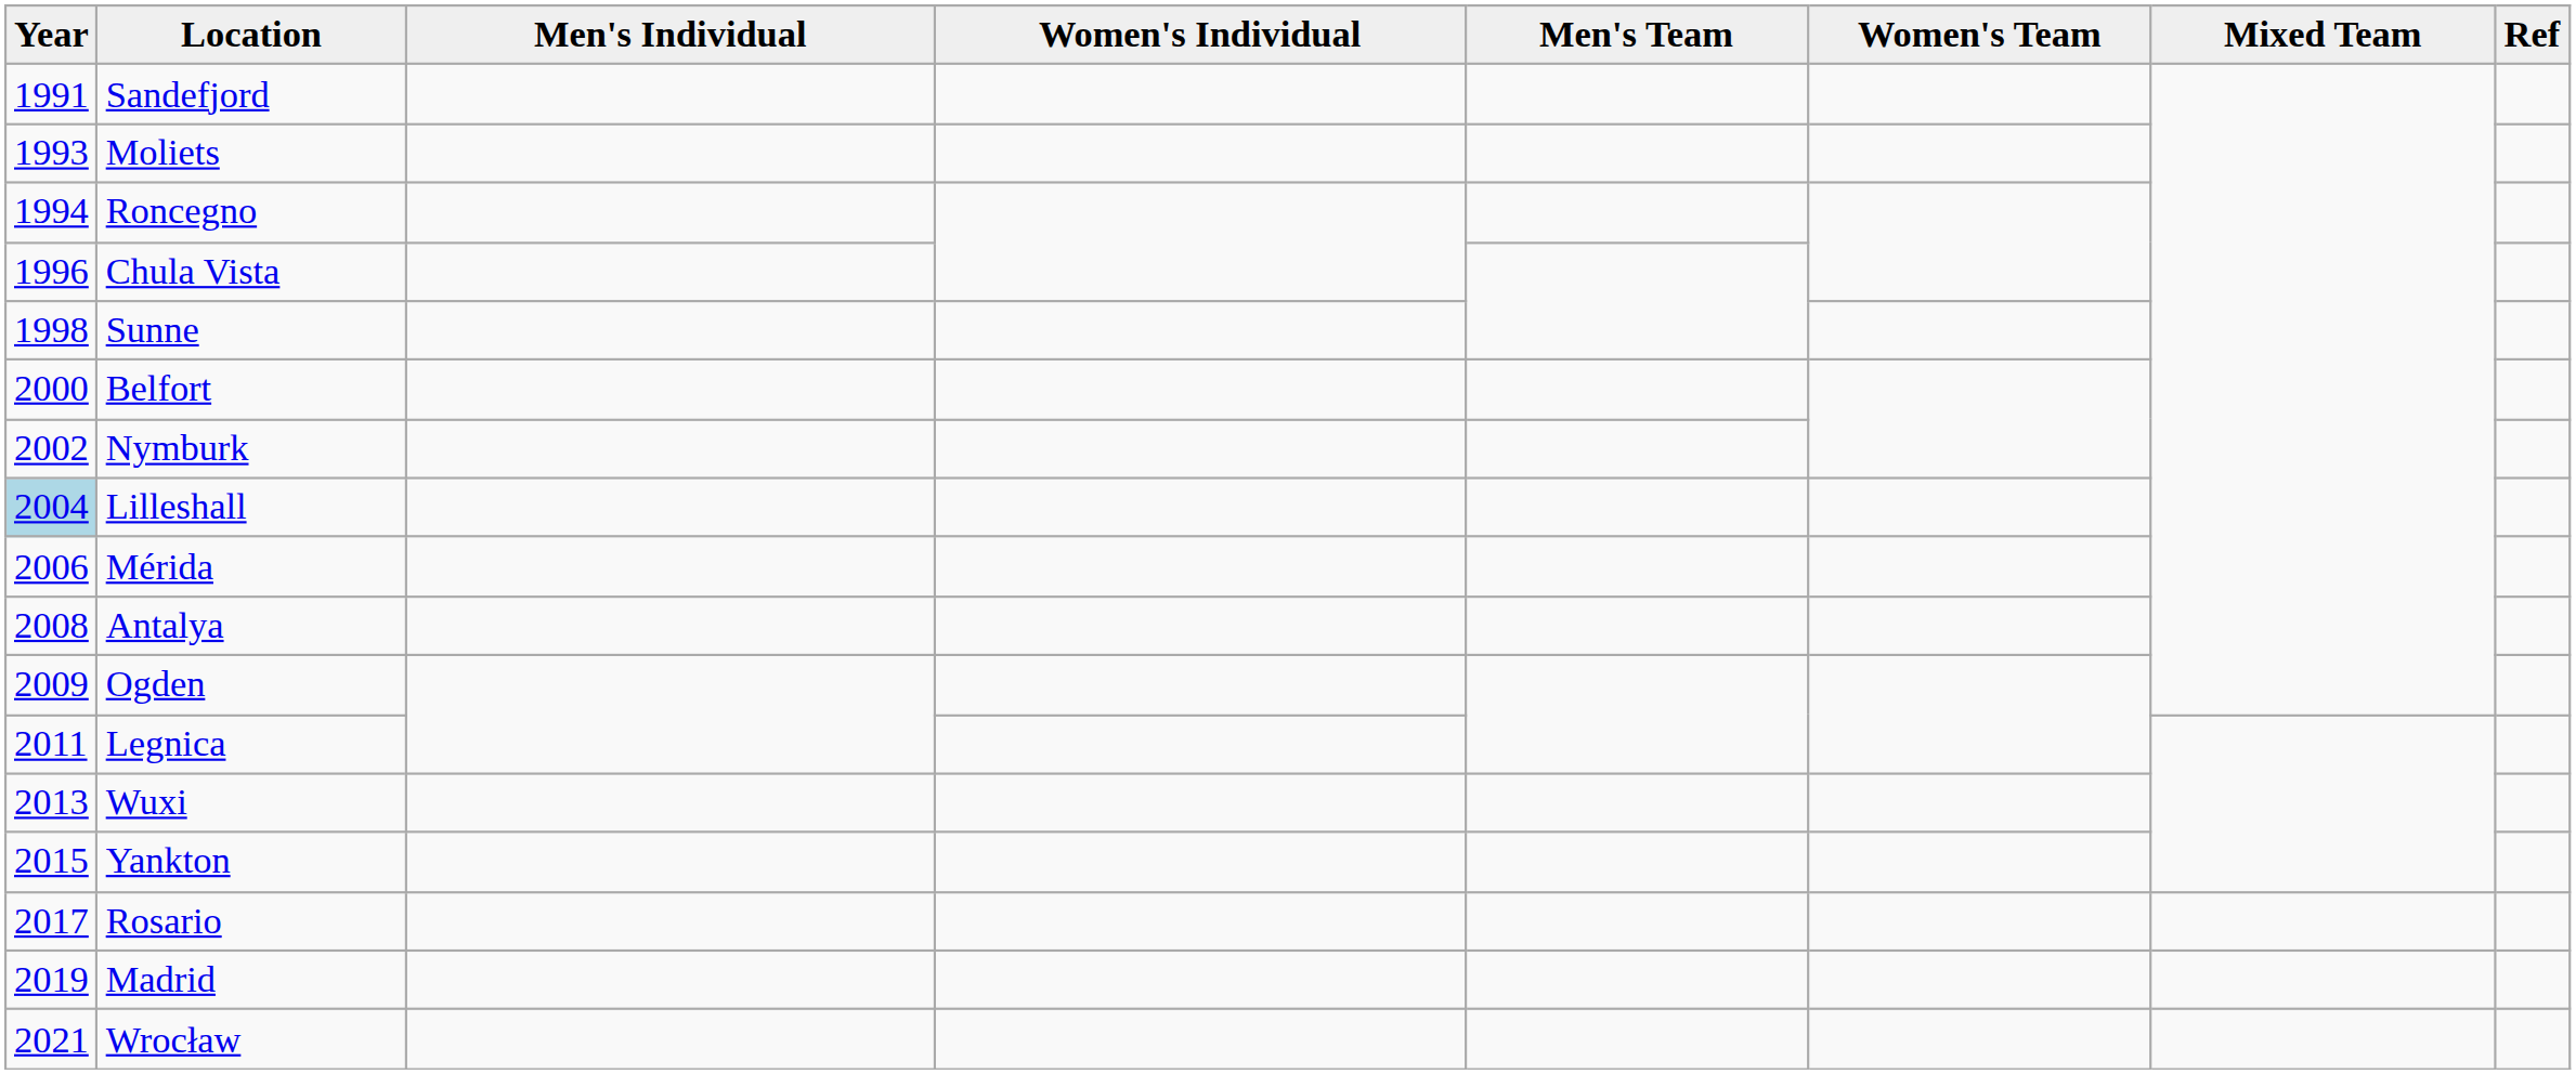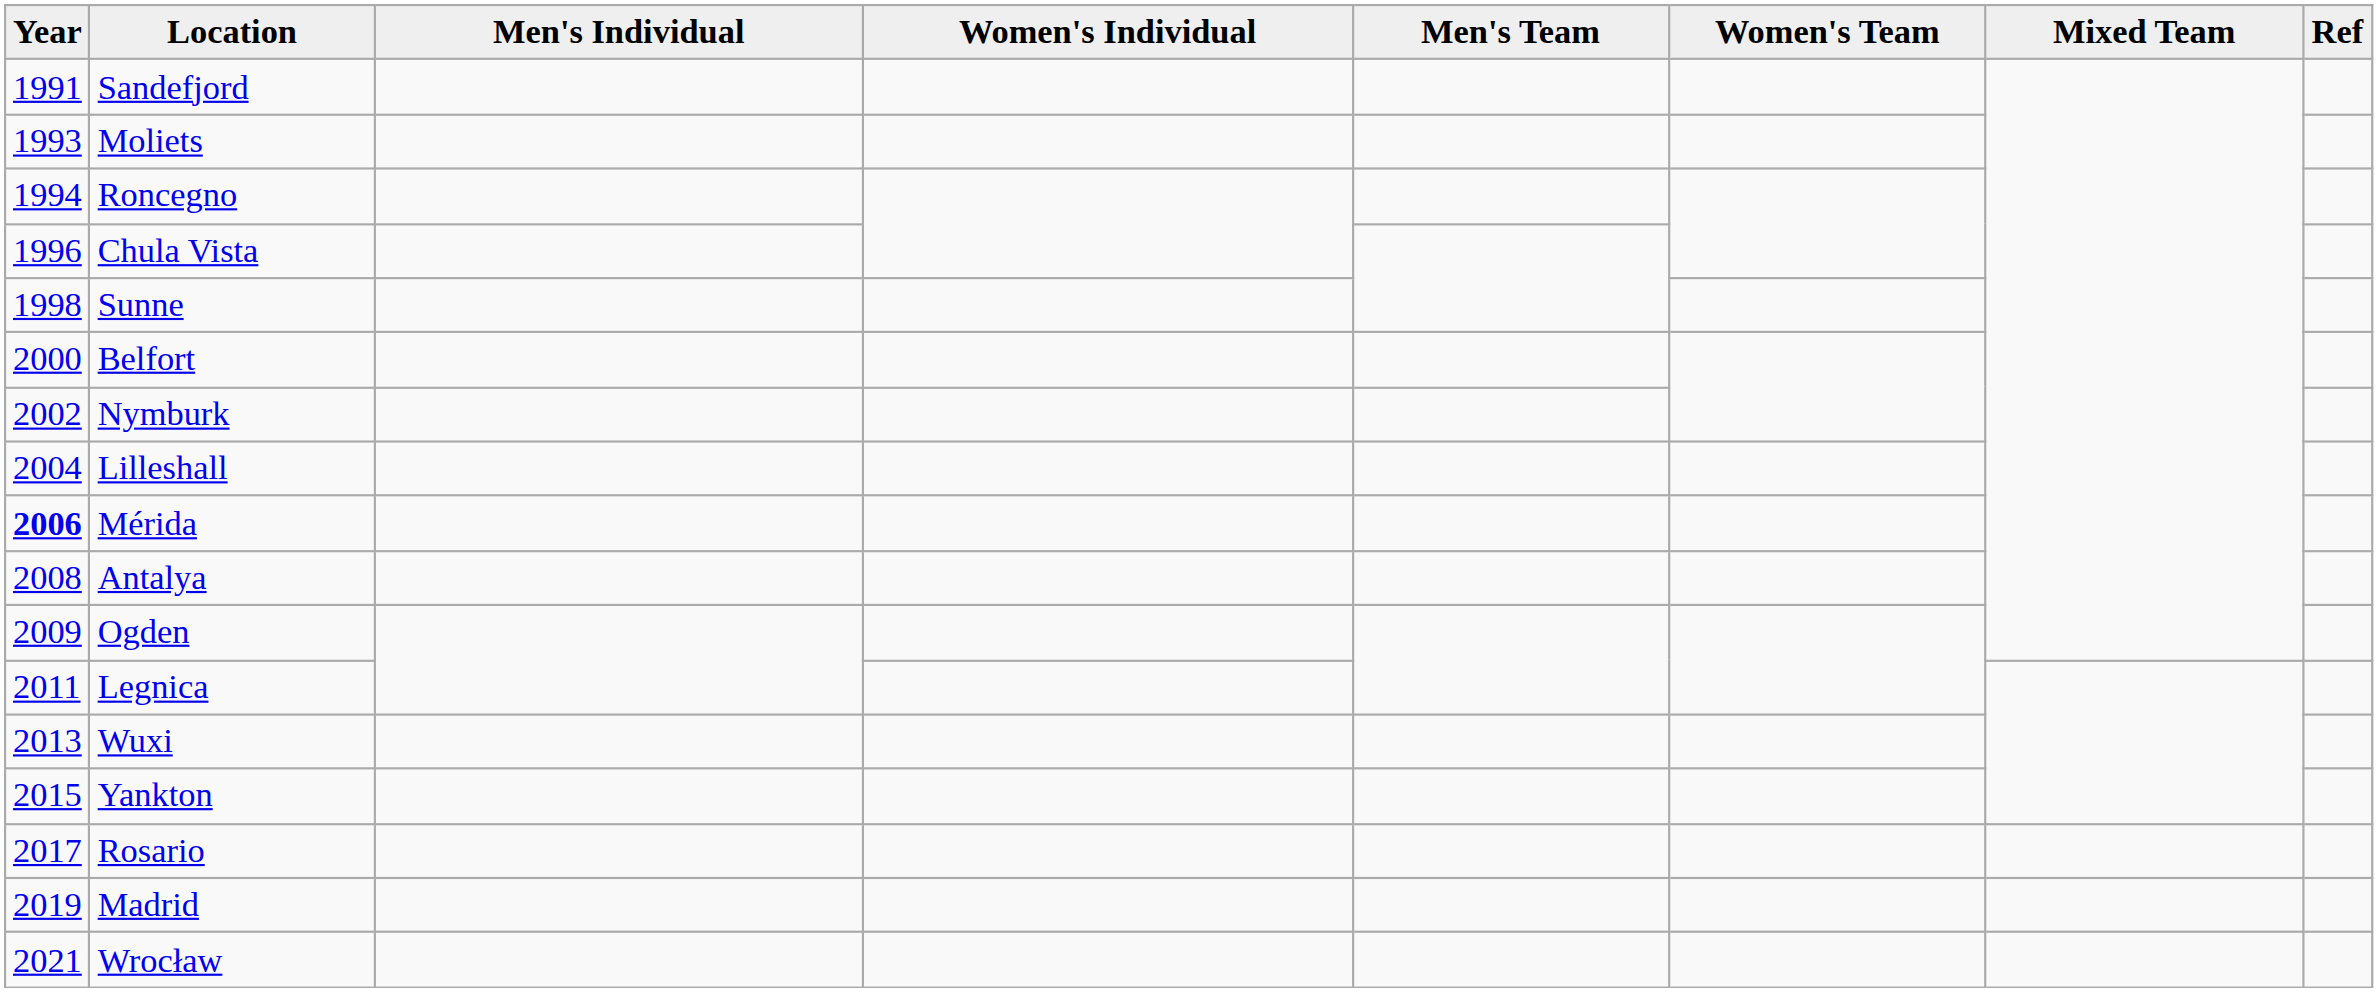Lilleshall | Year: lightblue background -> no background
Mérida | Year: normal -> bold
